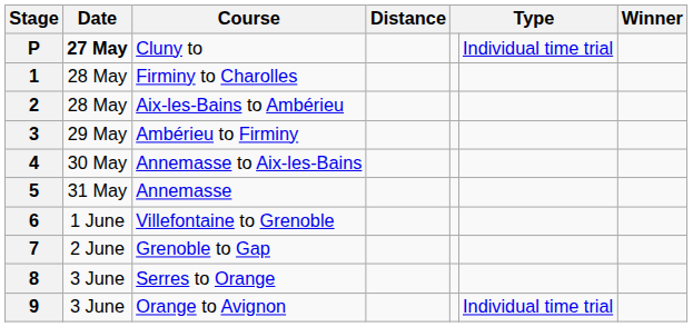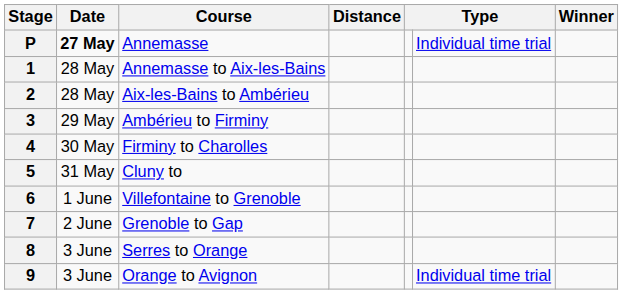P | Course: Cluny to -> Annemasse
1 | Course: Firminy to Charolles -> Annemasse to Aix-les-Bains
4 | Course: Annemasse to Aix-les-Bains -> Firminy to Charolles
5 | Course: Annemasse -> Cluny to
